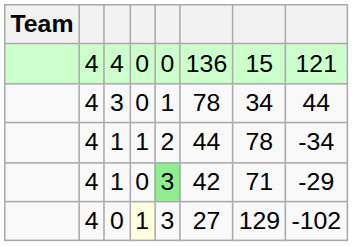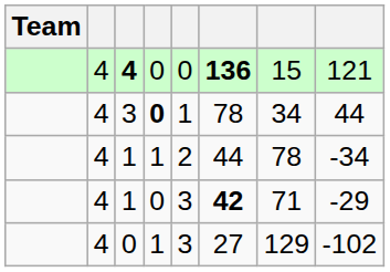row 2 | column 3: normal -> bold
row 2 | column 6: normal -> bold
row 3 | column 4: normal -> bold
row 5 | column 5: lightgreen background -> no background
row 5 | column 6: normal -> bold
row 6 | column 4: lightyellow background -> no background
